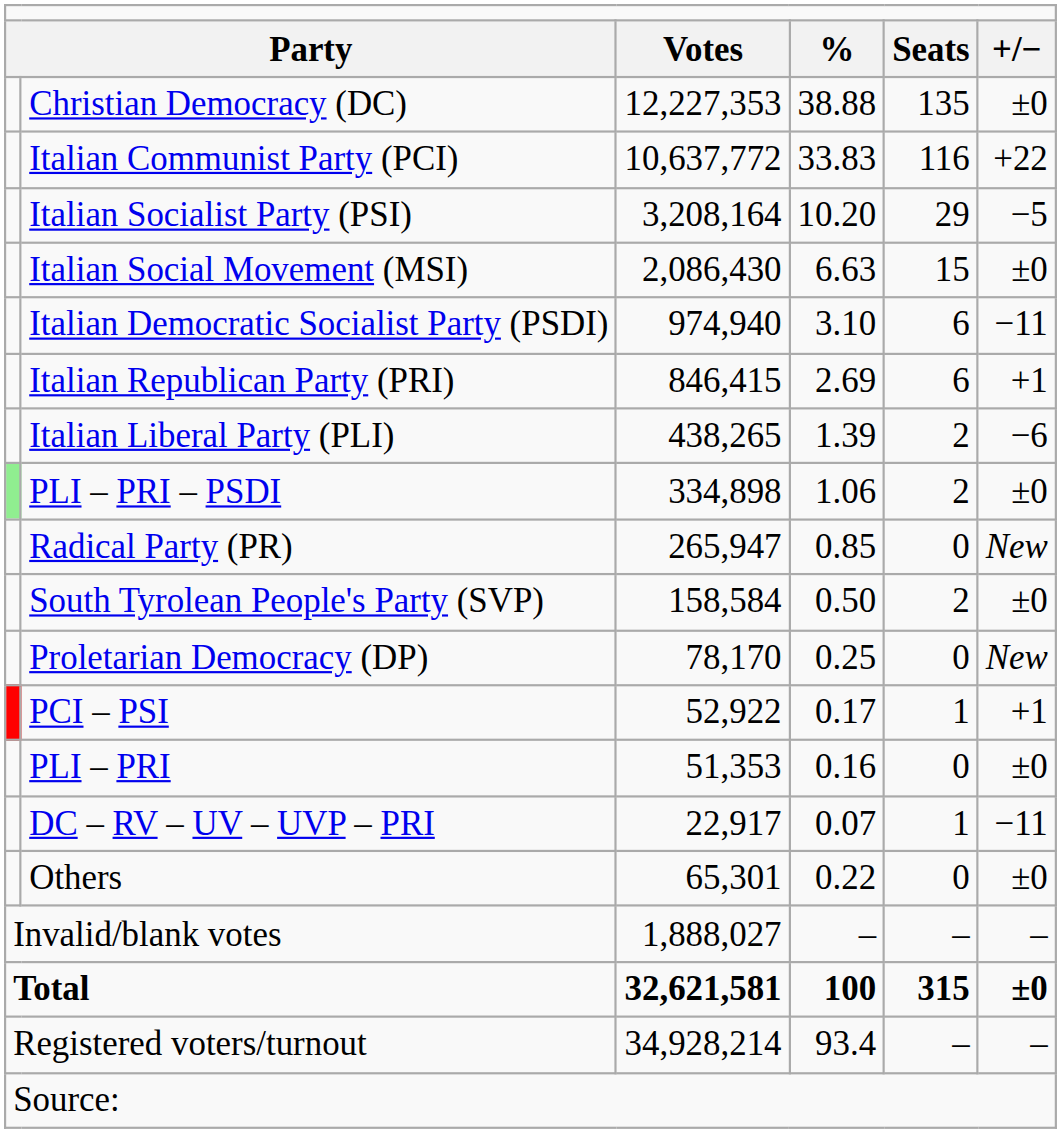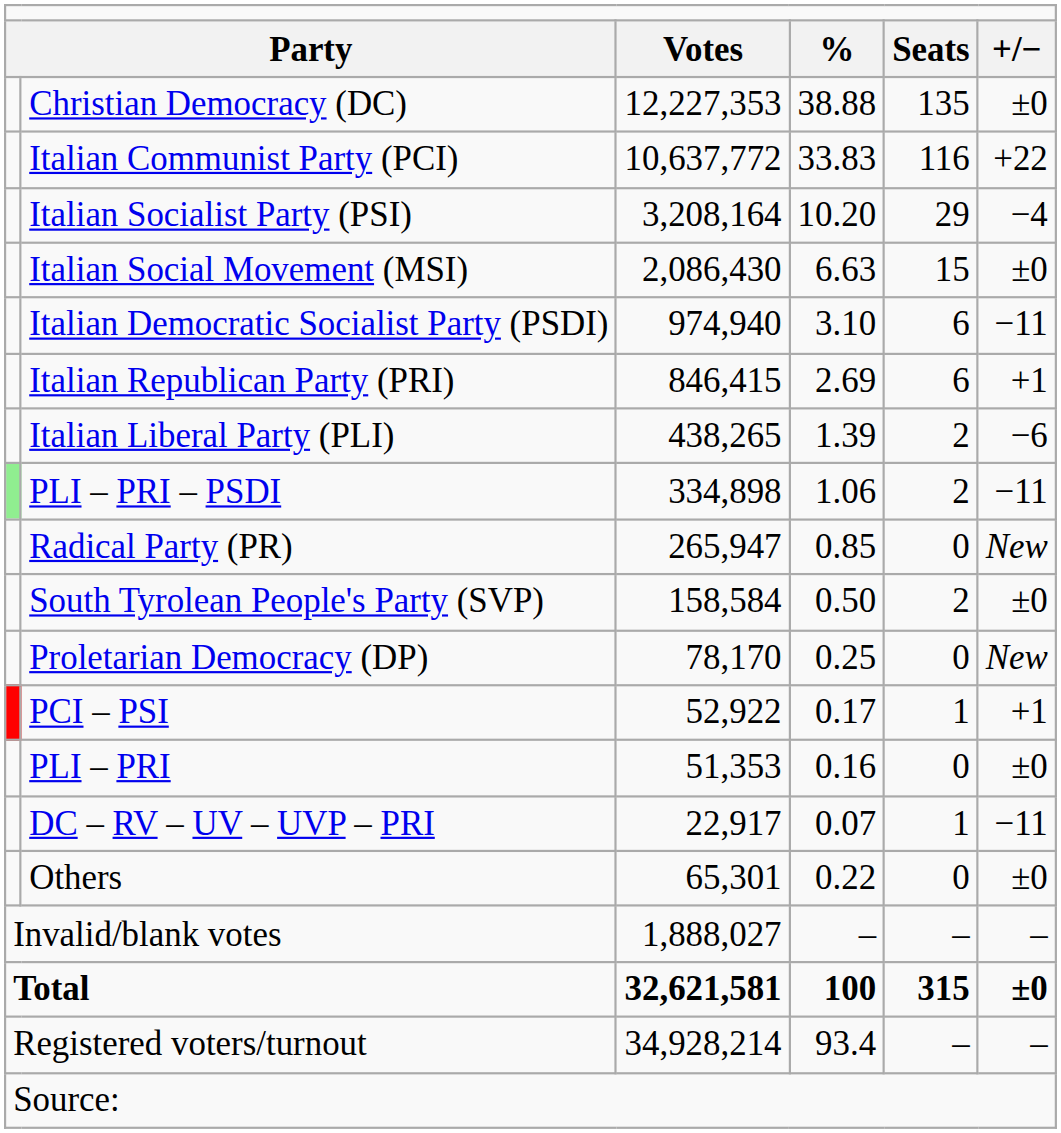Italian Socialist Party (PSI) | column 6: −5 -> −4
PLI – PRI – PSDI | column 6: ±0 -> −11
